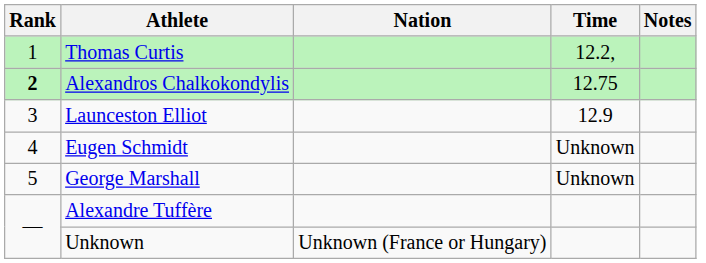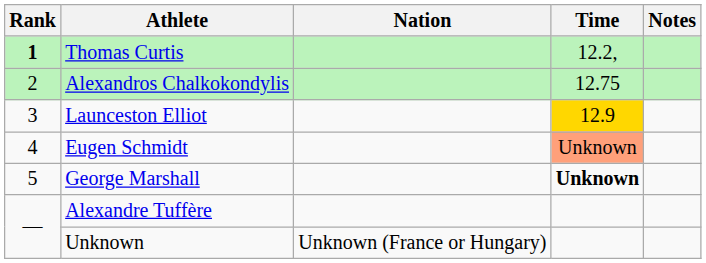Thomas Curtis | Rank: normal -> bold
Alexandros Chalkokondylis | Rank: bold -> normal
Launceston Elliot | Time: no background -> gold background
Eugen Schmidt | Time: no background -> lightsalmon background
George Marshall | Time: normal -> bold
